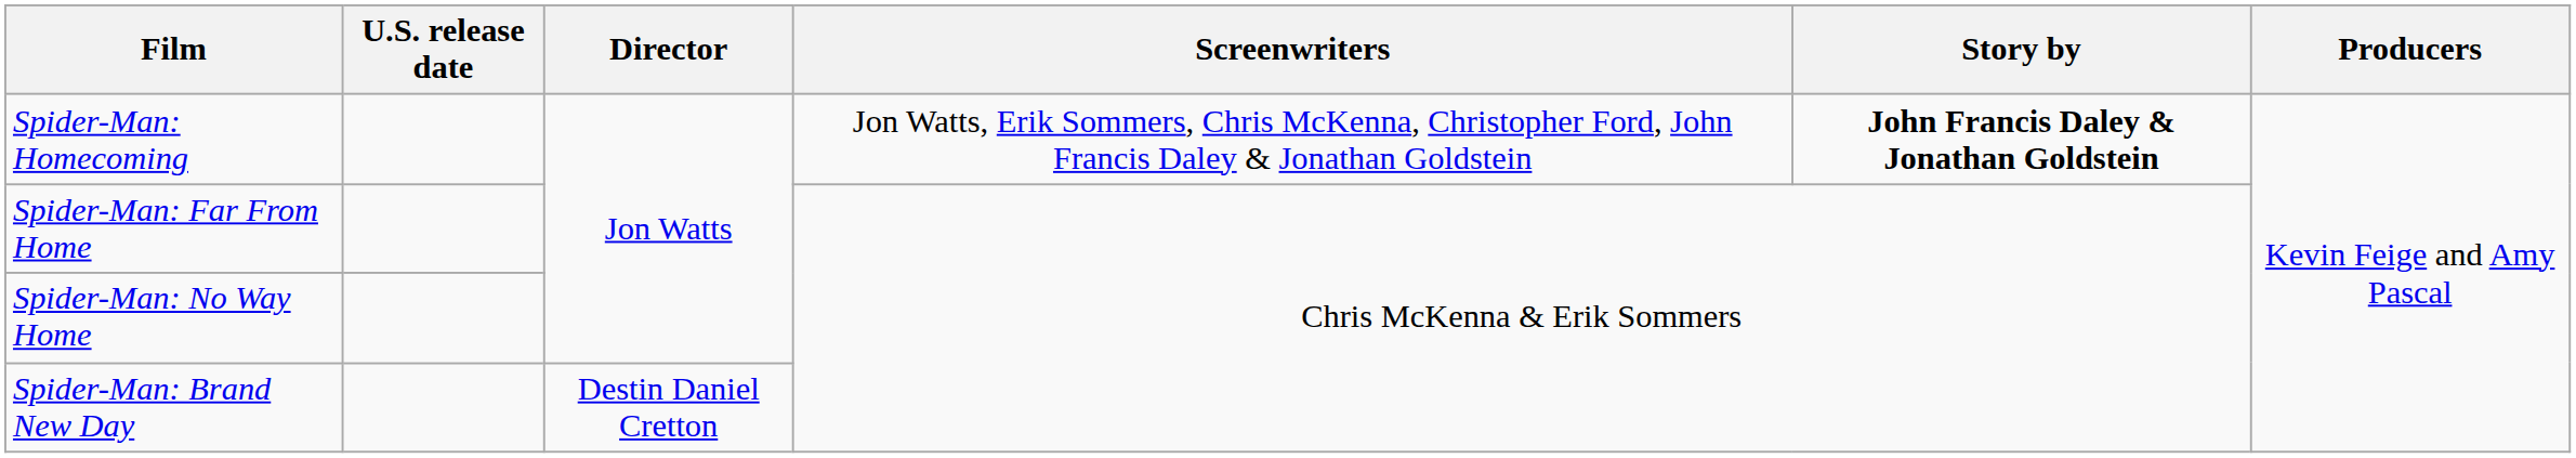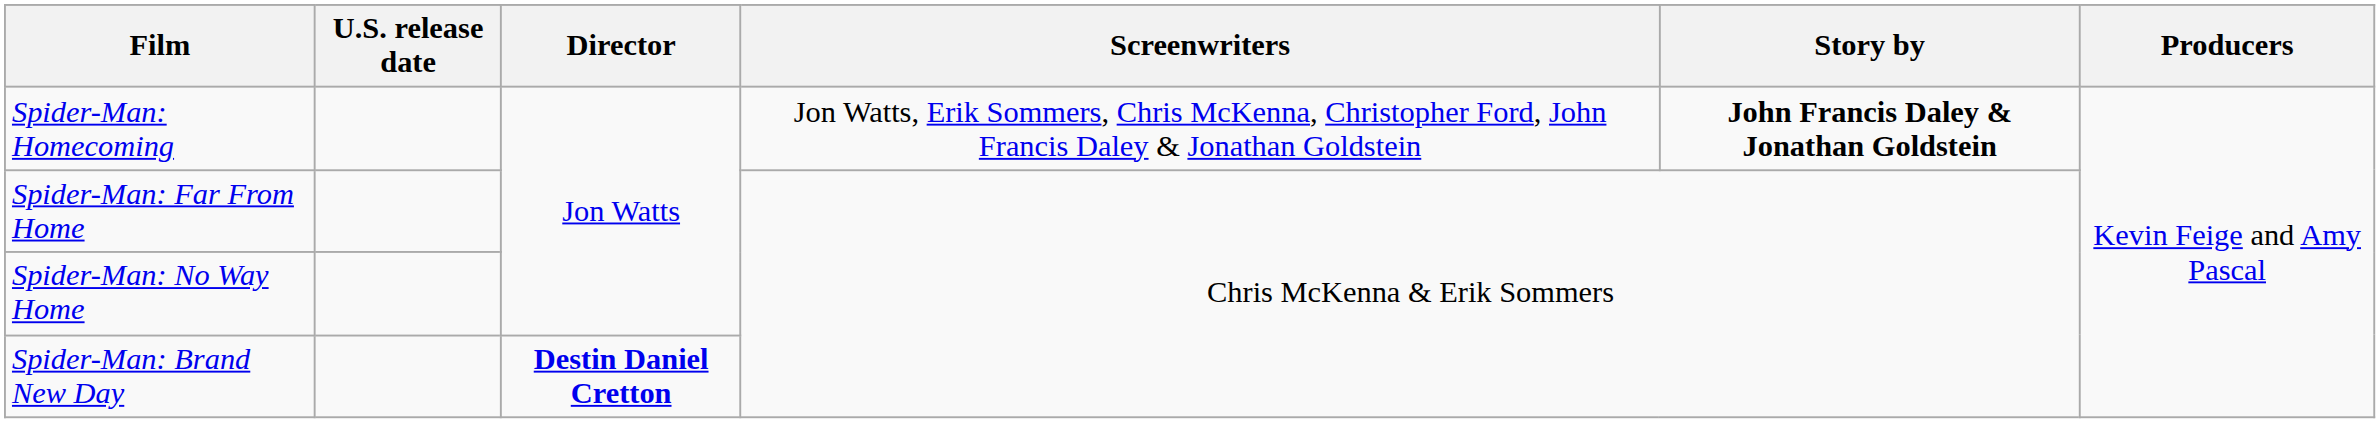Spider-Man: Brand New Day | Director: normal -> bold
